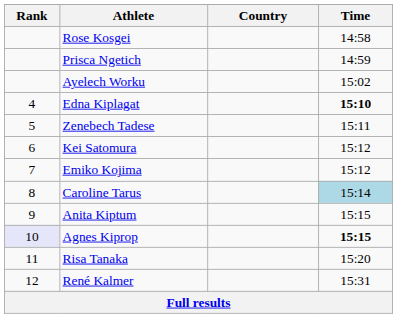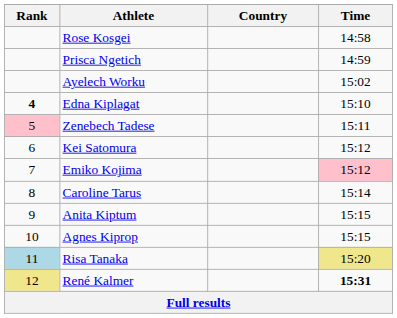Edna Kiplagat | Rank: normal -> bold
Edna Kiplagat | Time: bold -> normal
Zenebech Tadese | Rank: no background -> pink background
Emiko Kojima | Time: no background -> pink background
Caroline Tarus | Time: lightblue background -> no background
Agnes Kiprop | Rank: lavender background -> no background
Agnes Kiprop | Time: bold -> normal
Risa Tanaka | Rank: no background -> lightblue background
Risa Tanaka | Time: no background -> khaki background
René Kalmer | Rank: no background -> khaki background
René Kalmer | Time: normal -> bold
